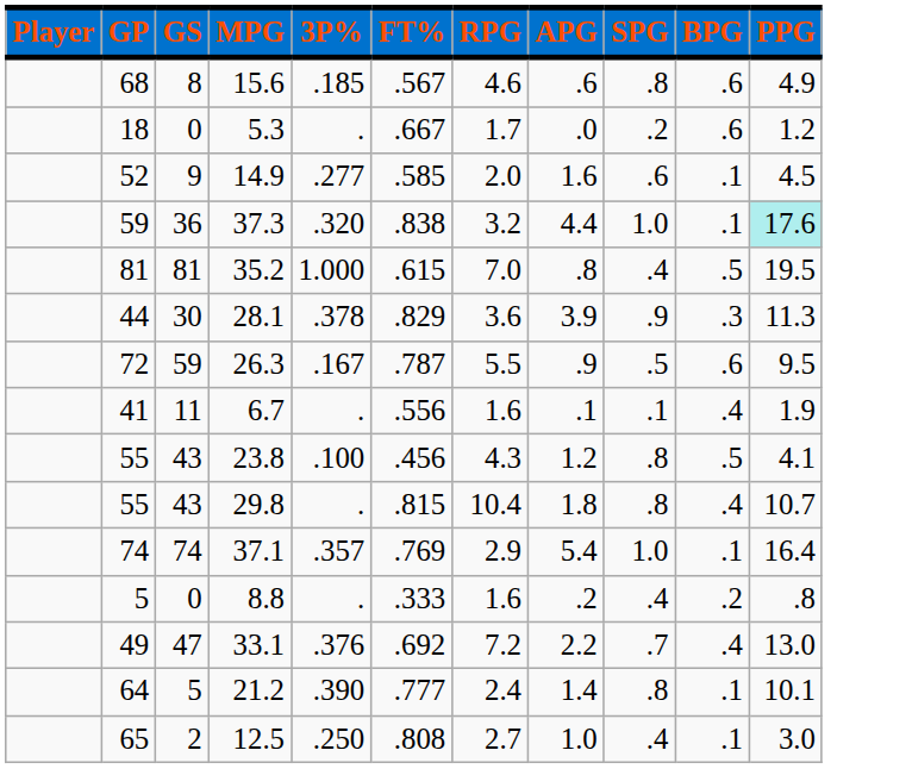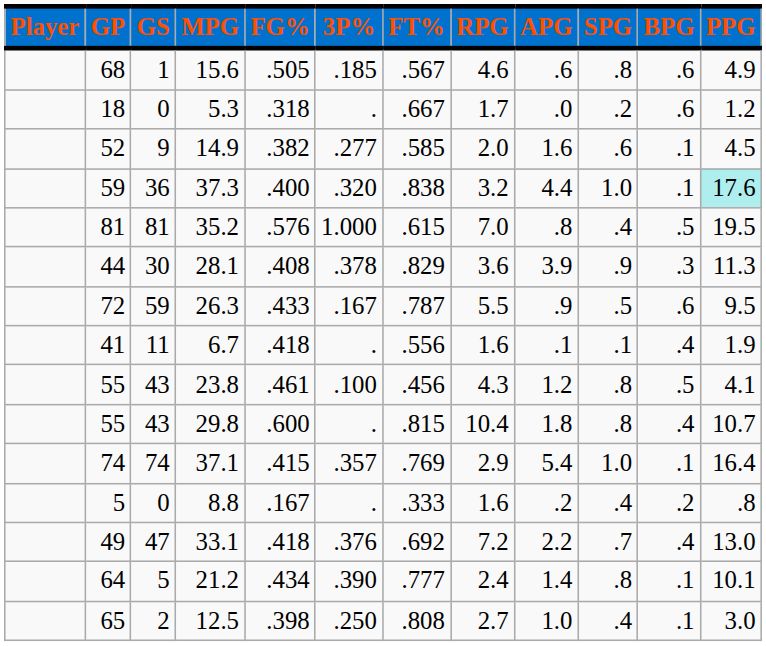+ column: FG% | .505 | .318 | .382 | .400 | .576 | .408 | .433 | .418 | .461 | .600 | .415 | .167 | .418 | .434 | .398
15.6 | GS: 8 -> 1
